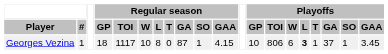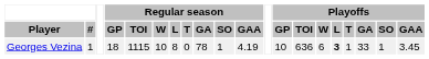Georges Vezina | Regular season / TOI: 1117 -> 1115
Georges Vezina | Regular season / GA: 87 -> 78
Georges Vezina | Regular season / GAA: 4.15 -> 4.19
Georges Vezina | Playoffs / TOI: 806 -> 636
Georges Vezina | Playoffs / GA: 37 -> 33
